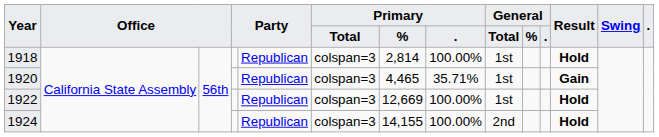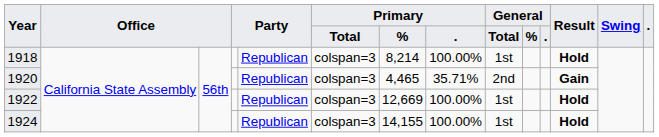1918 | Primary / %: 2,814 -> 8,214
1920 | General / Total: 1st -> 2nd
1924 | General / Total: 2nd -> 1st
